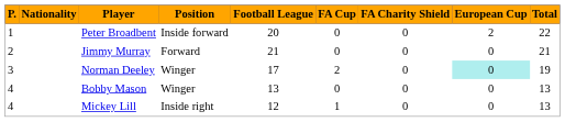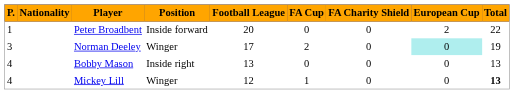- row: 2 | Jimmy Murray | Forward | 21 | 0 | 0 | 0 | 21
Bobby Mason | Position: Winger -> Inside right
Mickey Lill | Position: Inside right -> Winger
Mickey Lill | Total: normal -> bold
